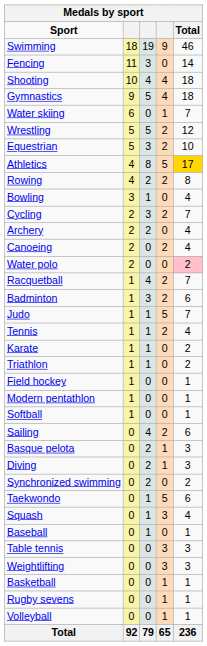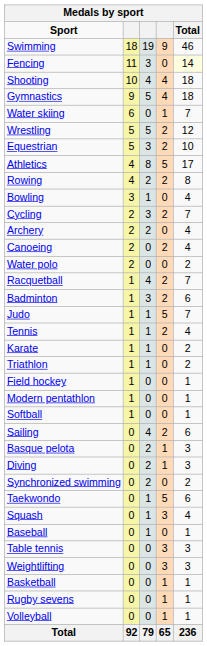Fencing | Total: no background -> lightyellow background
Athletics | Total: gold background -> no background
Water polo | Total: pink background -> no background
